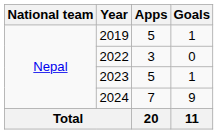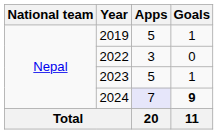2024 | Apps: no background -> lavender background
2024 | Goals: normal -> bold
